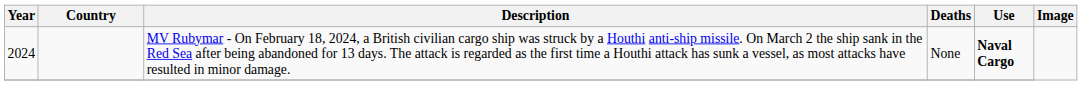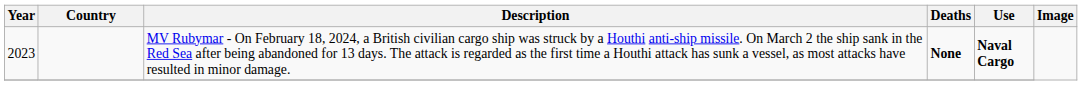row 2 | Year: 2024 -> 2023
row 2 | Deaths: normal -> bold
